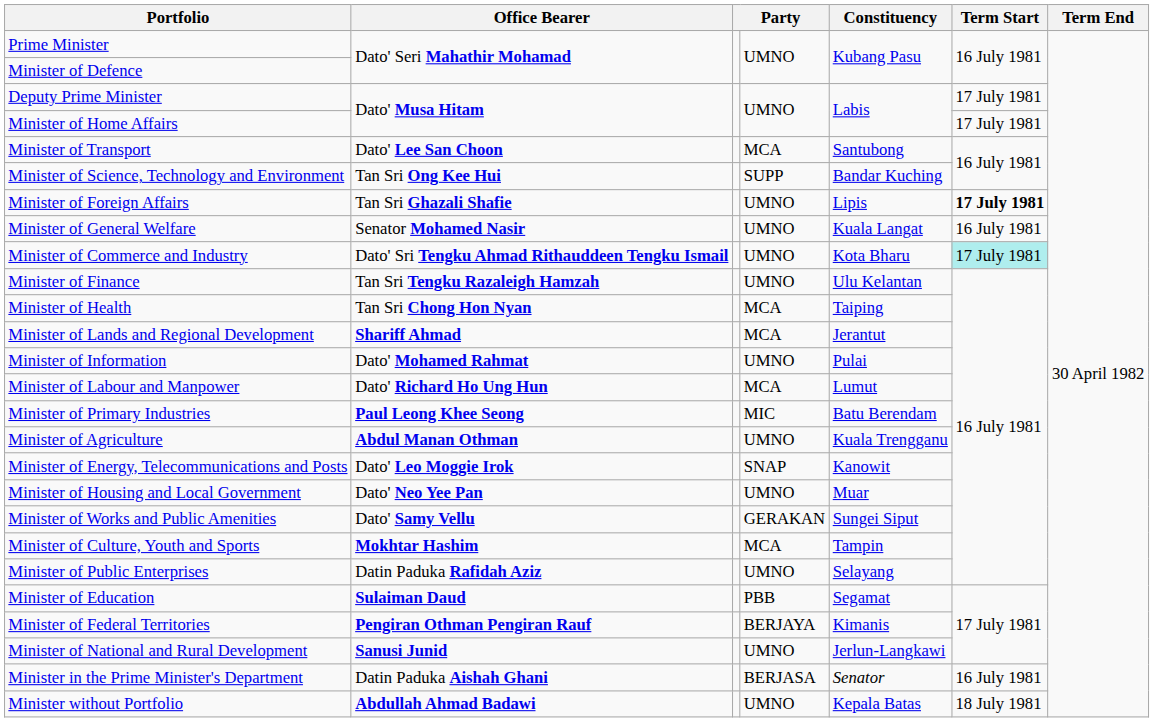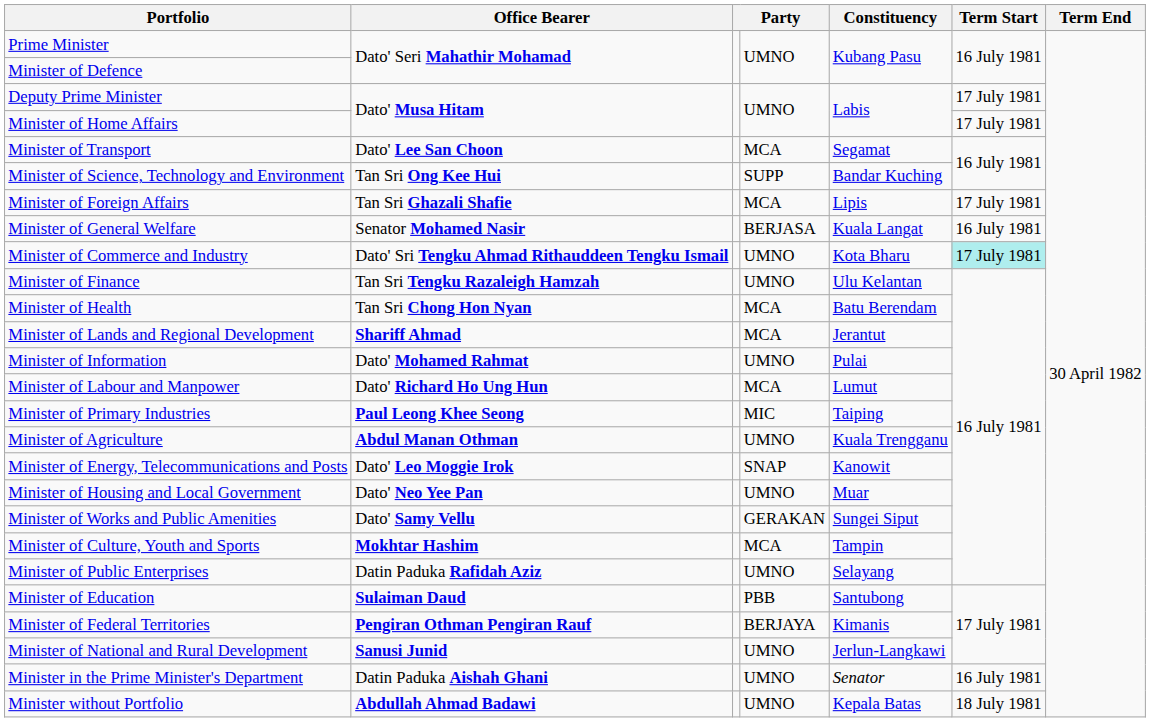Minister of Transport | Constituency: Santubong -> Segamat
Minister of Foreign Affairs | column 4: UMNO -> MCA
Minister of Foreign Affairs | Term Start: bold -> normal
Minister of General Welfare | column 4: UMNO -> BERJASA
Minister of Health | Constituency: Taiping -> Batu Berendam
Minister of Primary Industries | Constituency: Batu Berendam -> Taiping
Minister of Education | Constituency: Segamat -> Santubong
Minister in the Prime Minister's Department | column 4: BERJASA -> UMNO
